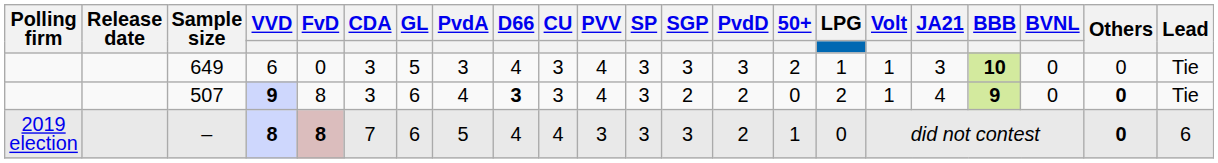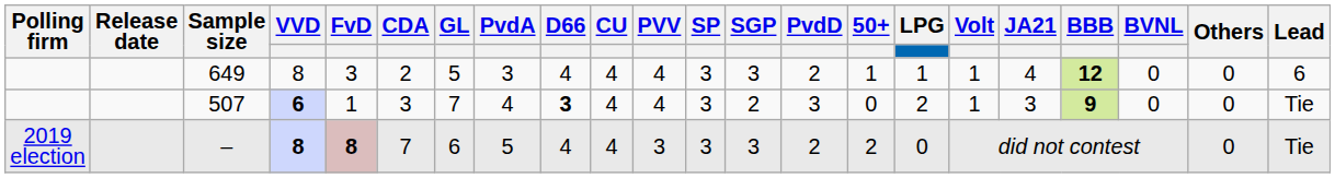649 | VVD: 6 -> 8
649 | FvD: 0 -> 3
649 | CDA: 3 -> 2
649 | CU: 3 -> 4
649 | PvdD: 3 -> 2
649 | 50+: 2 -> 1
649 | JA21: 3 -> 4
649 | BBB: 10 -> 12
649 | Lead: Tie -> 6
507 | VVD: 9 -> 6
507 | FvD: 8 -> 1
507 | GL: 6 -> 7
507 | CU: 3 -> 4
507 | PvdD: 2 -> 3
507 | JA21: 4 -> 3
507 | Others: bold -> normal
– | 50+: 1 -> 2
– | Others: bold -> normal
– | Lead: 6 -> Tie
